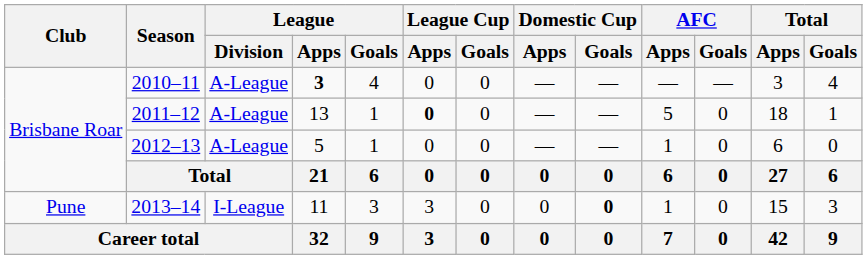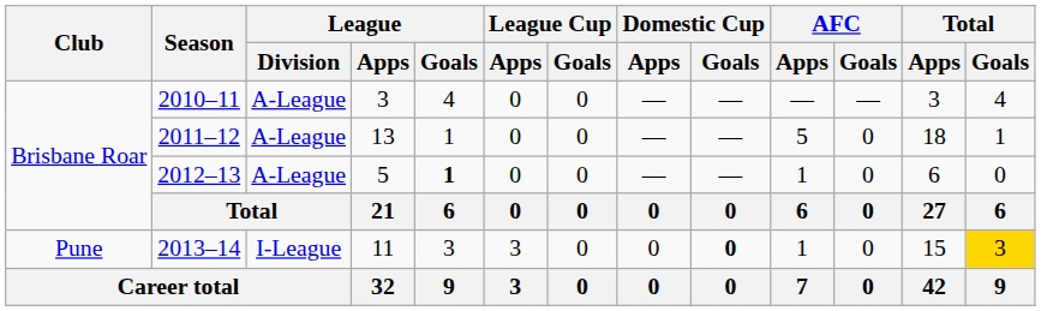2010–11 | League / Apps: bold -> normal
2011–12 | League Cup / Apps: bold -> normal
2012–13 | League / Goals: normal -> bold
2013–14 | Total / Goals: no background -> gold background
